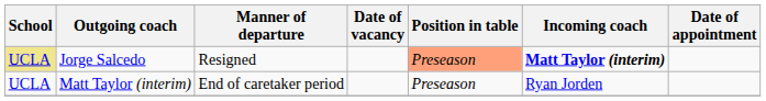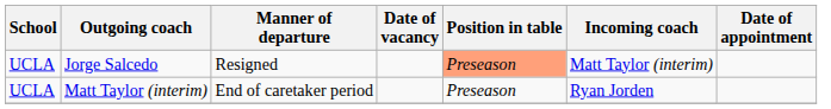Jorge Salcedo | School: khaki background -> no background
Jorge Salcedo | Incoming coach: bold -> normal
